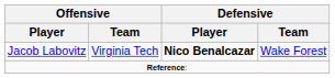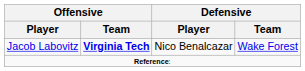Jacob Labovitz | Offensive / Team: normal -> bold
Jacob Labovitz | Defensive / Player: bold -> normal
